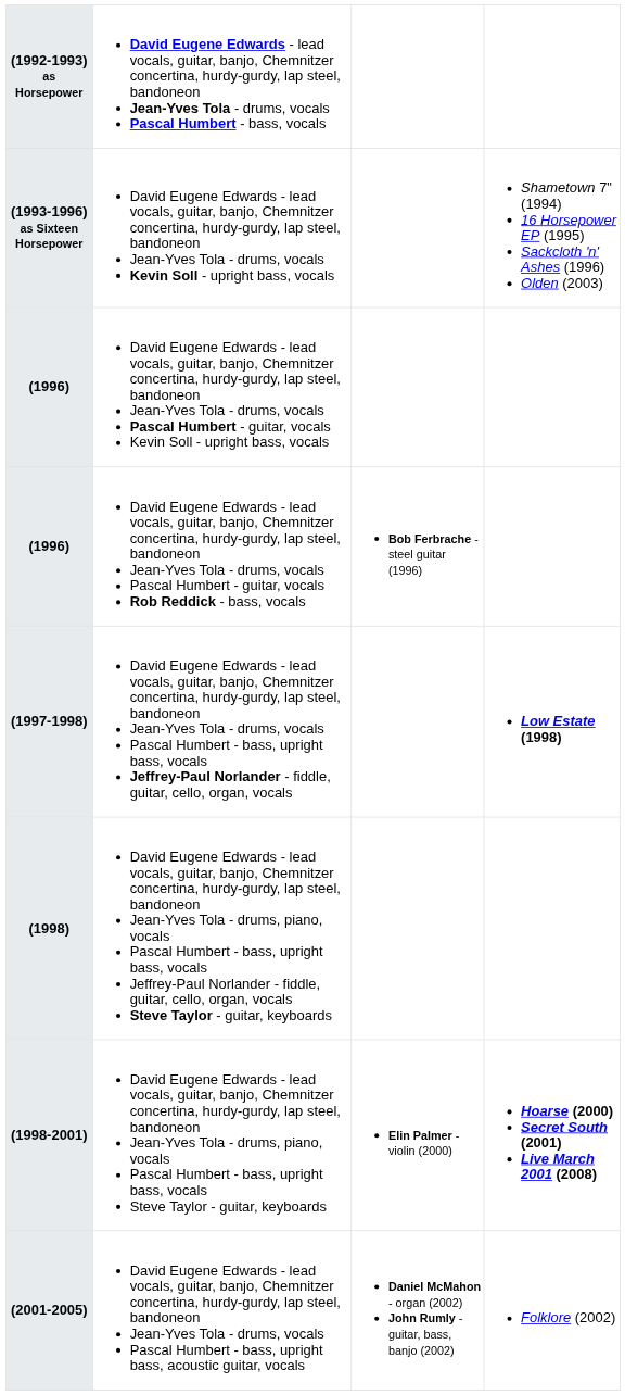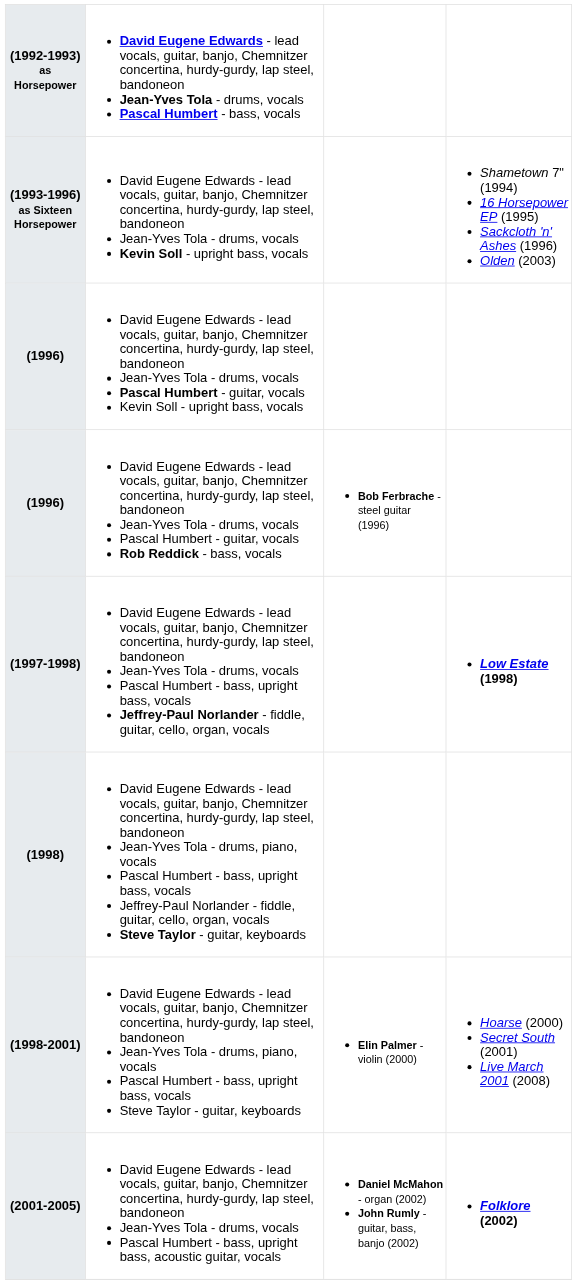row 7 | column 4: bold -> normal
row 8 | column 4: normal -> bold
